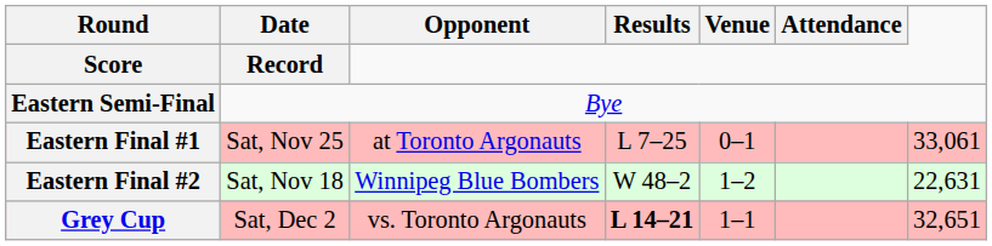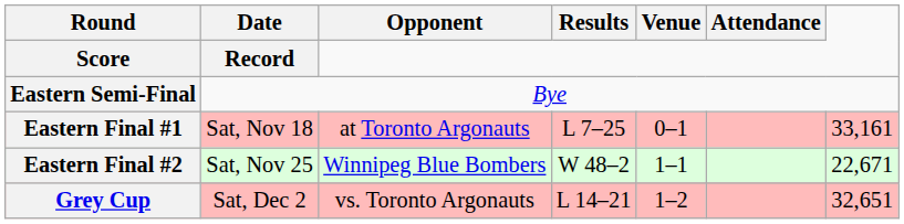Eastern Final #1 | Date / Record: Sat, Nov 25 -> Sat, Nov 18
Eastern Final #1 | column 7: 33,061 -> 33,161
Eastern Final #2 | Date / Record: Sat, Nov 18 -> Sat, Nov 25
Eastern Final #2 | Venue: 1–2 -> 1–1
Eastern Final #2 | column 7: 22,631 -> 22,671
Grey Cup | Results: bold -> normal
Grey Cup | Venue: 1–1 -> 1–2
